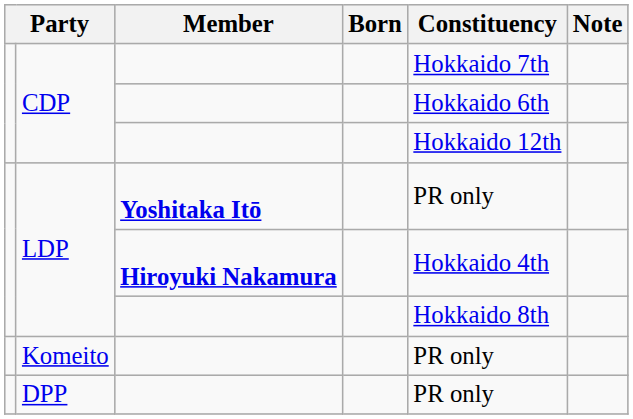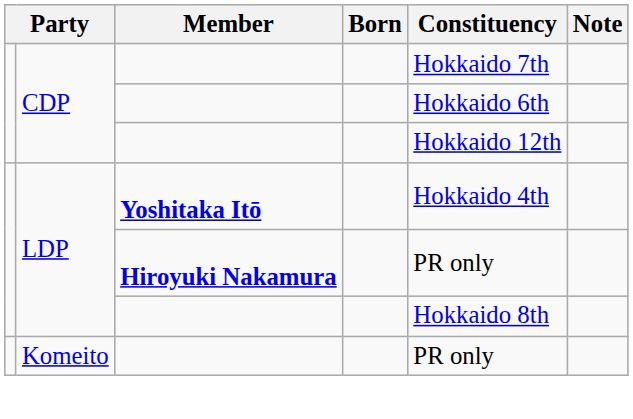LDP / Yoshitaka Itō | Constituency: PR only -> Hokkaido 4th
LDP / Hiroyuki Nakamura | Constituency: Hokkaido 4th -> PR only
- row: DPP | PR only
